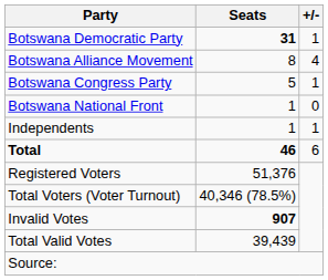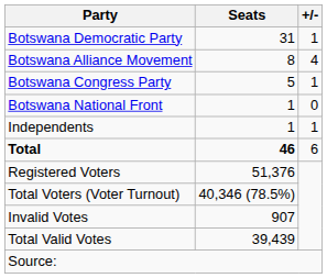Botswana Democratic Party | Seats: bold -> normal
Invalid Votes | Seats: bold -> normal
